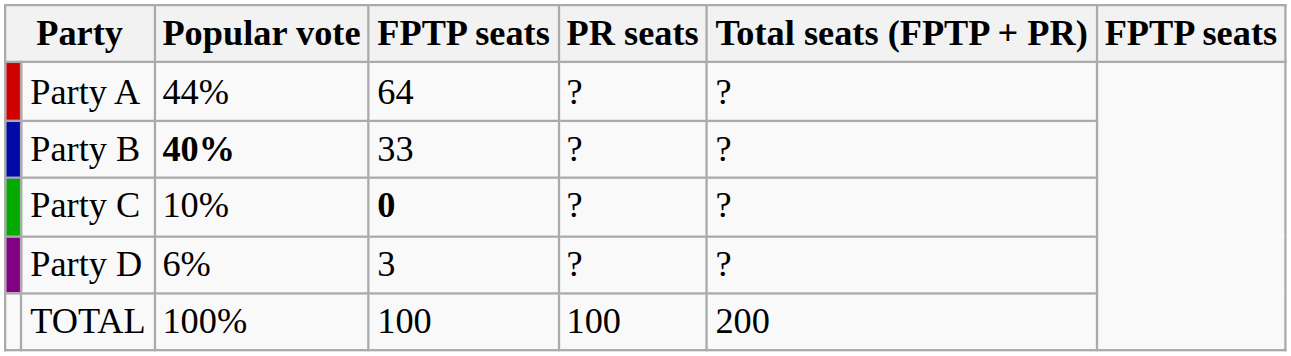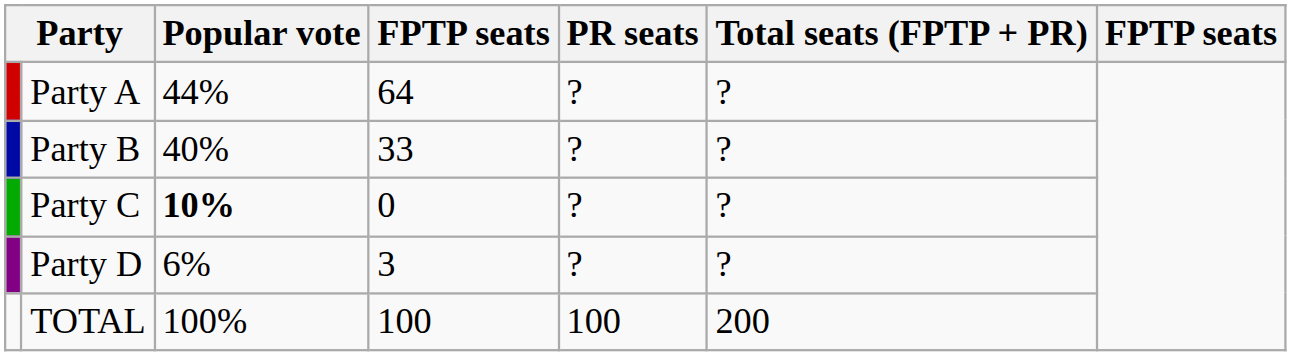Party B | Popular vote: bold -> normal
Party C | Popular vote: normal -> bold
Party C | column 4: bold -> normal
